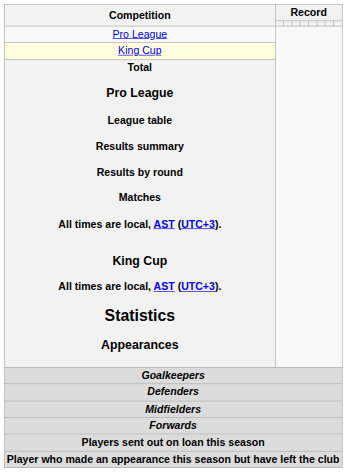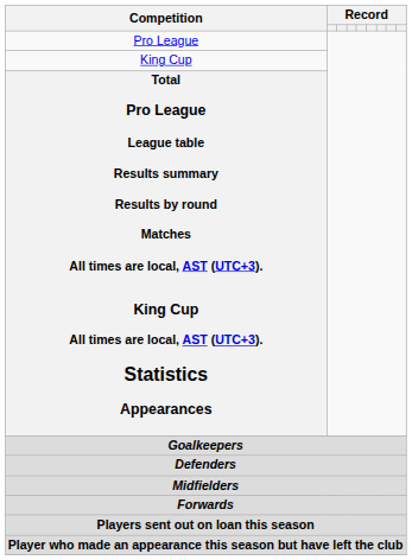King Cup | Competition: lightyellow background -> no background
